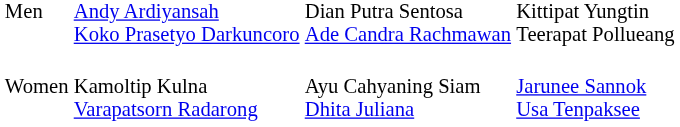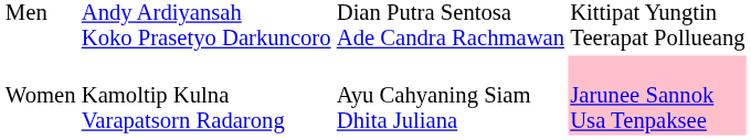Women | column 4: no background -> pink background
